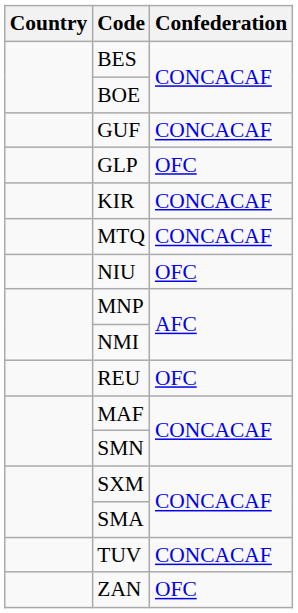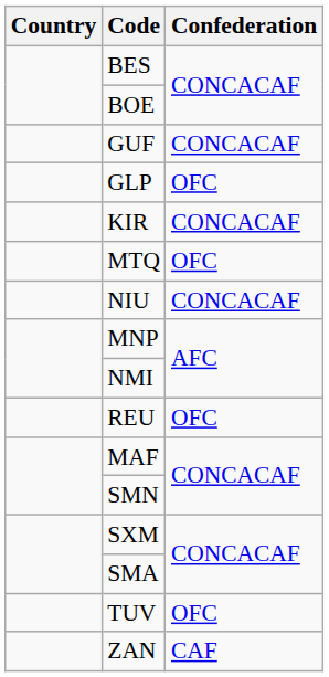MTQ | Confederation: CONCACAF -> OFC
NIU | Confederation: OFC -> CONCACAF
TUV | Confederation: CONCACAF -> OFC
ZAN | Confederation: OFC -> CAF
